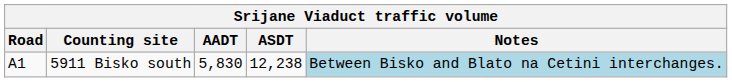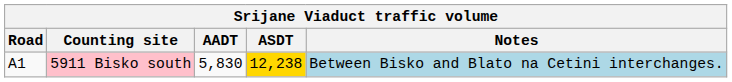A1 | column 2: no background -> pink background
A1 | column 4: no background -> gold background
